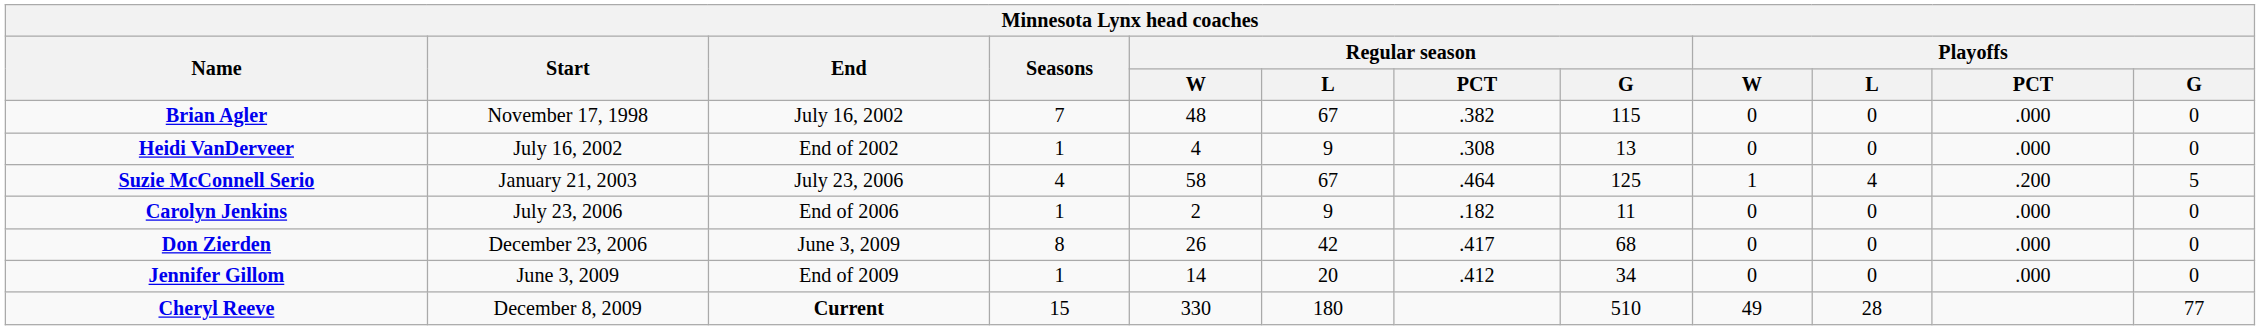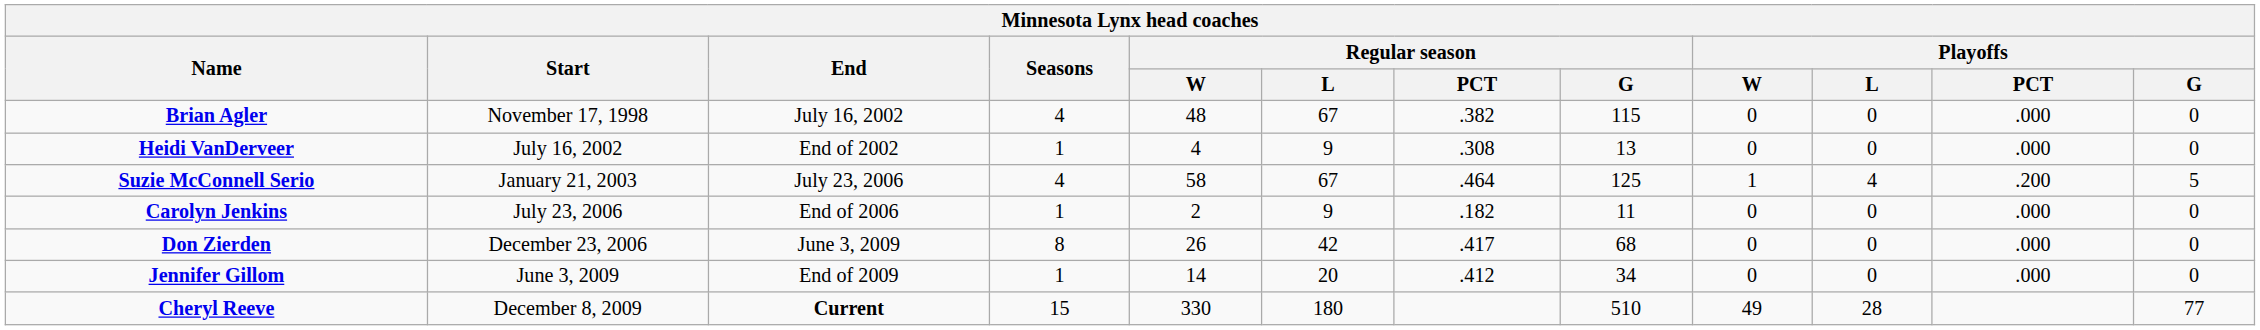Brian Agler | Seasons: 7 -> 4
